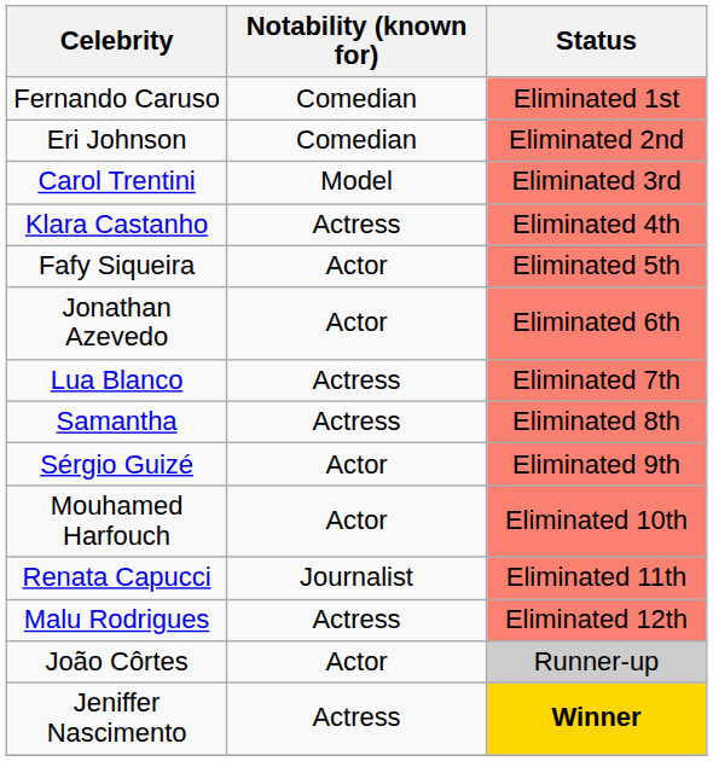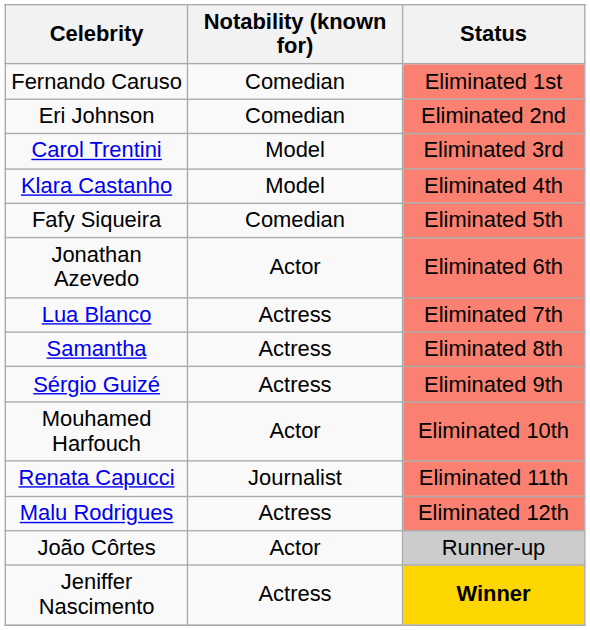Klara Castanho | Notability (known for): Actress -> Model
Fafy Siqueira | Notability (known for): Actor -> Comedian
Sérgio Guizé | Notability (known for): Actor -> Actress
